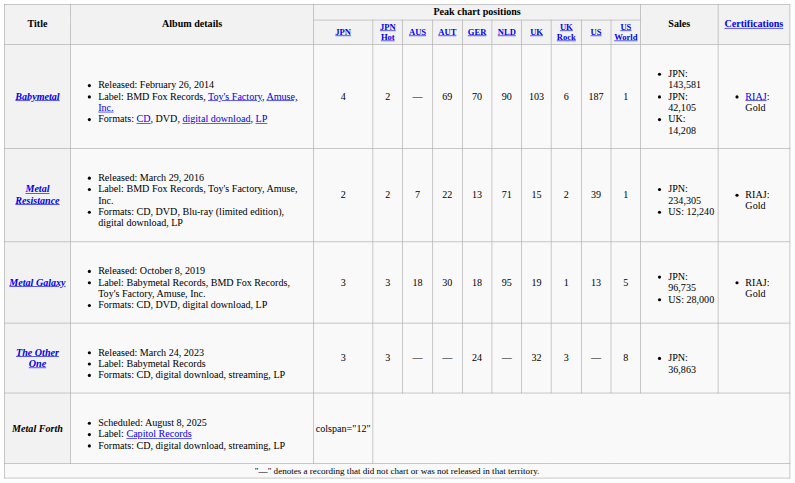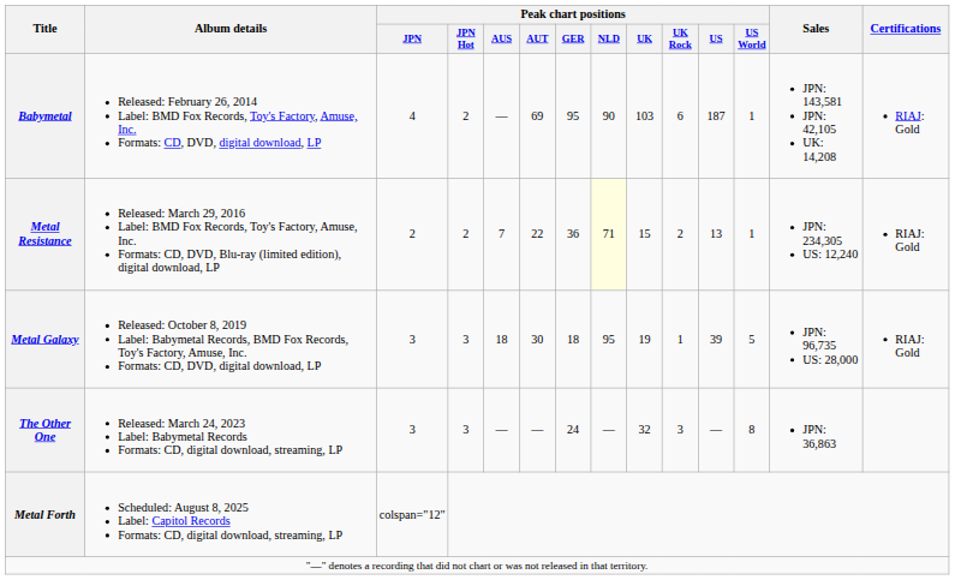Babymetal | Peak chart positions / GER: 70 -> 95
Metal Resistance | Peak chart positions / GER: 13 -> 36
Metal Resistance | Peak chart positions / NLD: no background -> lightyellow background
Metal Resistance | Peak chart positions / US: 39 -> 13
Metal Galaxy | Peak chart positions / US: 13 -> 39
